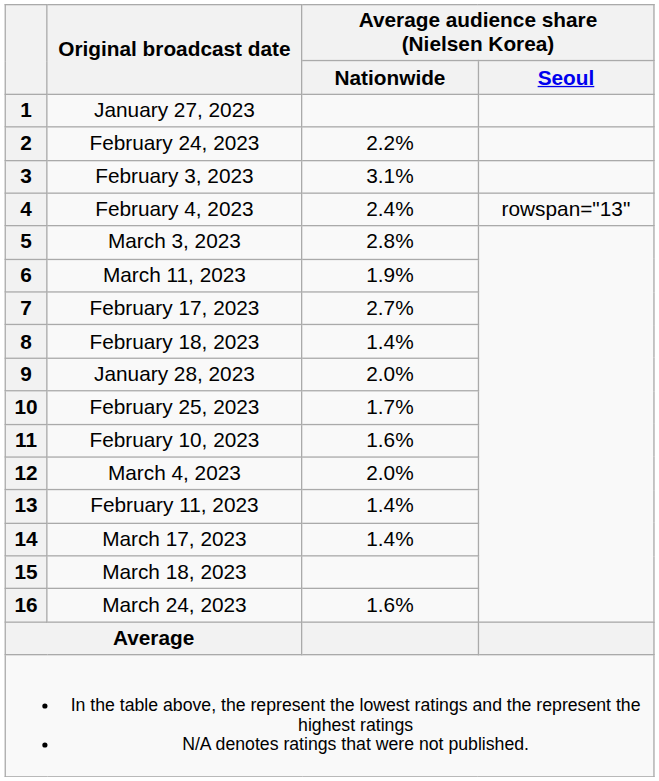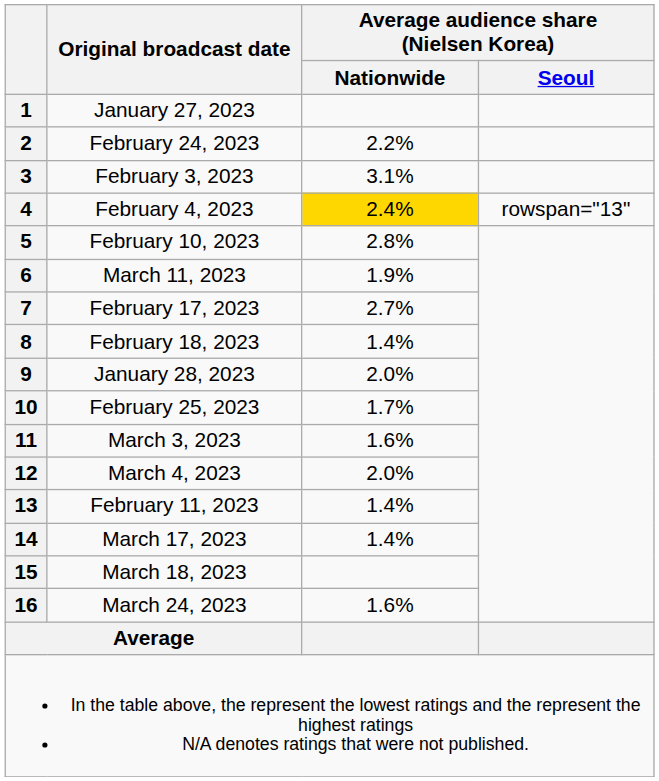4 | Average audience share (Nielsen Korea) / Nationwide: no background -> gold background
5 | Original broadcast date: March 3, 2023 -> February 10, 2023
11 | Original broadcast date: February 10, 2023 -> March 3, 2023
